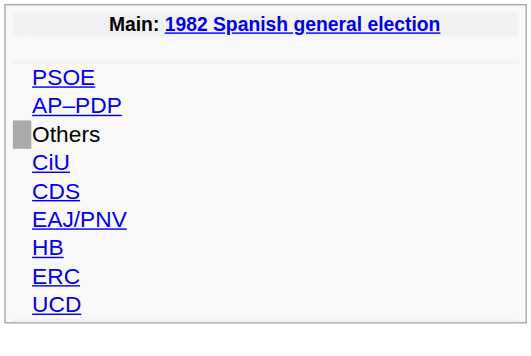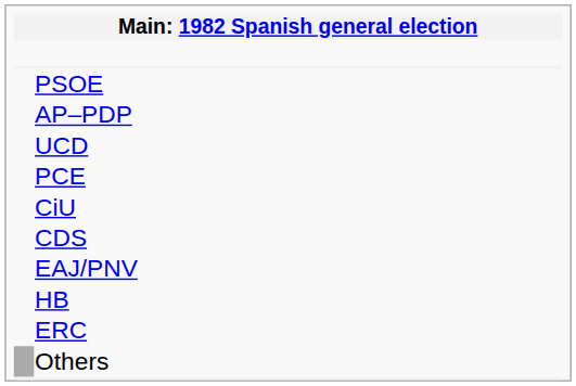rows swapped: UCD <-> Others
+ row: PCE
